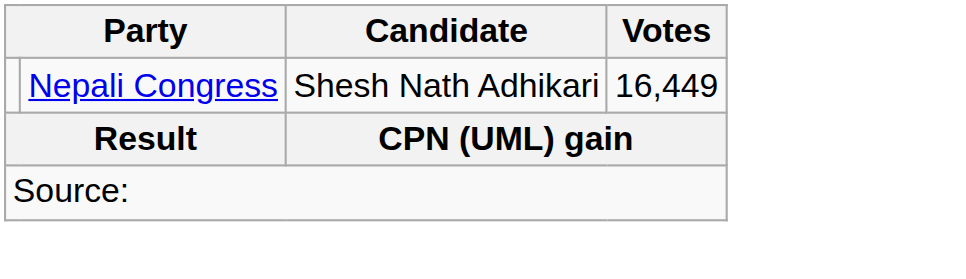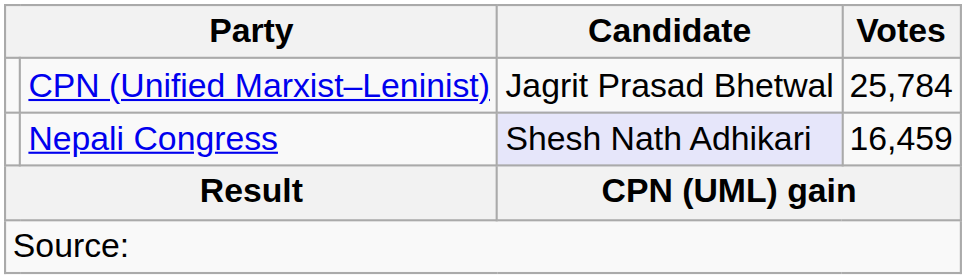+ row: CPN (Unified Marxist–Leninist) | Jagrit Prasad Bhetwal | 25,784
Nepali Congress | Candidate: no background -> lavender background
Nepali Congress | Votes: 16,449 -> 16,459
